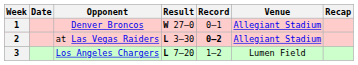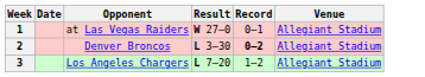- column: Recap
1 | Opponent: Denver Broncos -> at Las Vegas Raiders
2 | Opponent: at Las Vegas Raiders -> Denver Broncos
3 | Venue: Lumen Field -> Allegiant Stadium
